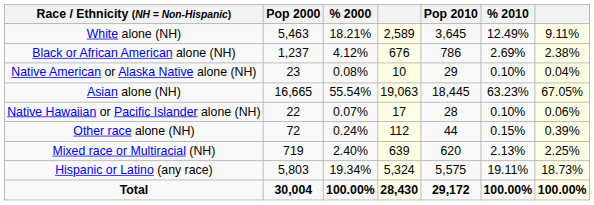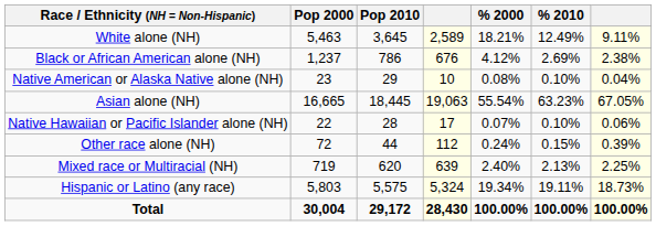columns swapped: Pop 2010 <-> % 2000
